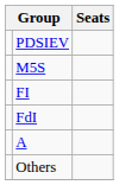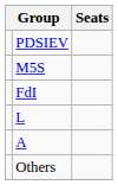- row: FI
+ row: L
